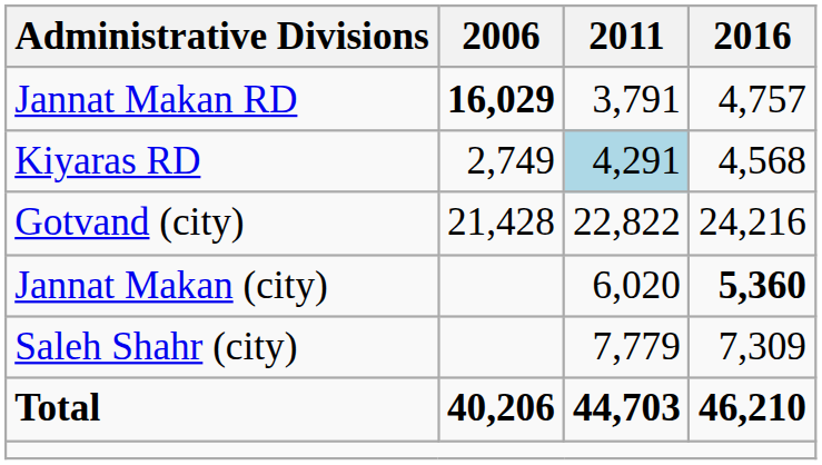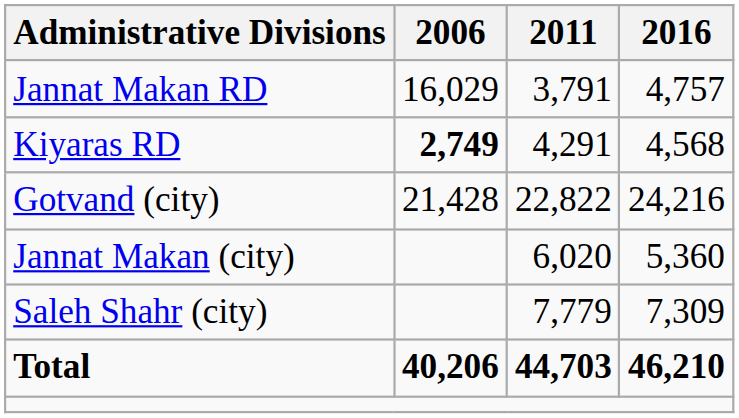Jannat Makan RD | 2006: bold -> normal
Kiyaras RD | 2006: normal -> bold
Kiyaras RD | 2011: lightblue background -> no background
Jannat Makan (city) | 2016: bold -> normal
